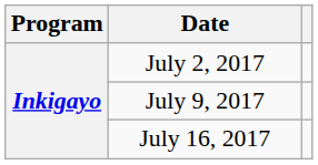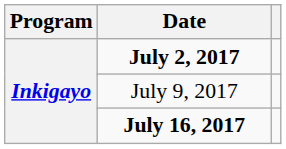July 2, 2017 | Date: normal -> bold
July 16, 2017 | Date: normal -> bold
